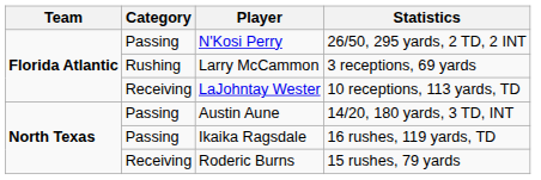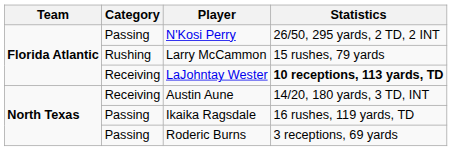Larry McCammon | Statistics: 3 receptions, 69 yards -> 15 rushes, 79 yards
LaJohntay Wester | Statistics: normal -> bold
Austin Aune | Category: Passing -> Receiving
Roderic Burns | Category: Receiving -> Passing
Roderic Burns | Statistics: 15 rushes, 79 yards -> 3 receptions, 69 yards
